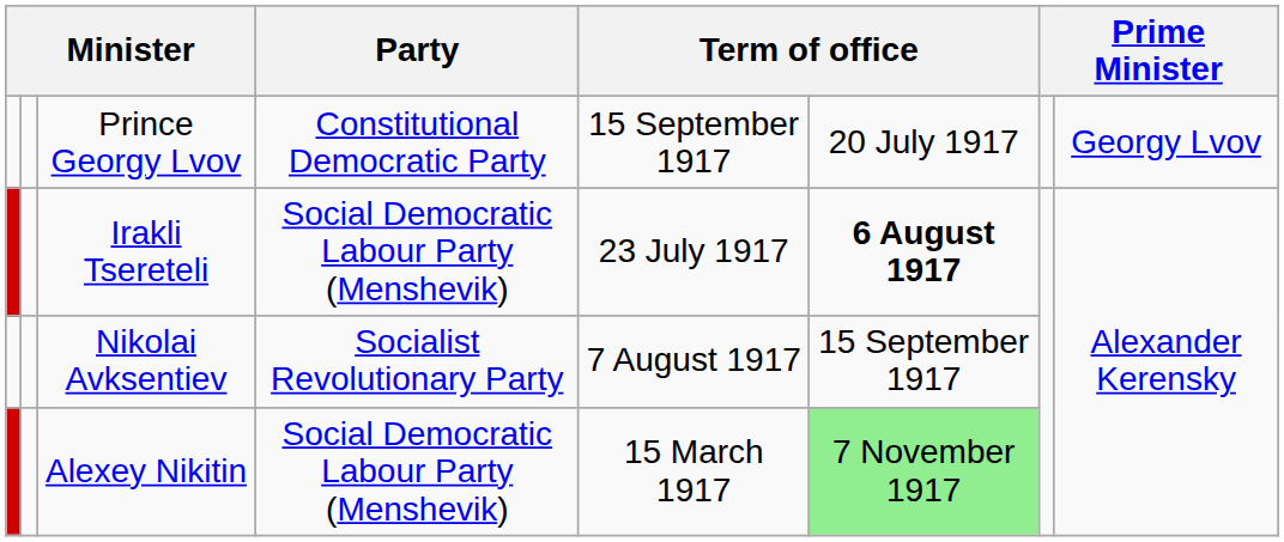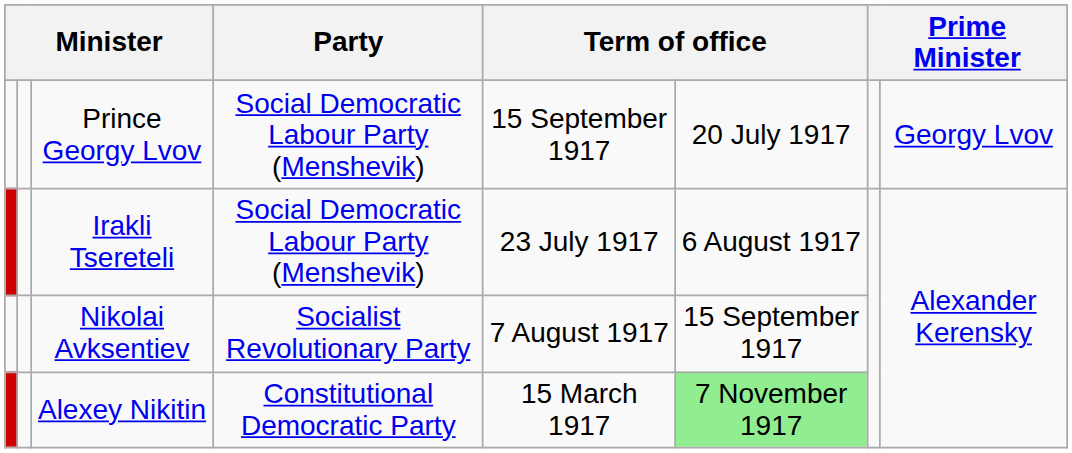Prince Georgy Lvov | Party: Constitutional Democratic Party -> Social Democratic Labour Party (Menshevik)
Irakli Tsereteli | column 6: bold -> normal
Alexey Nikitin | Party: Social Democratic Labour Party (Menshevik) -> Constitutional Democratic Party
